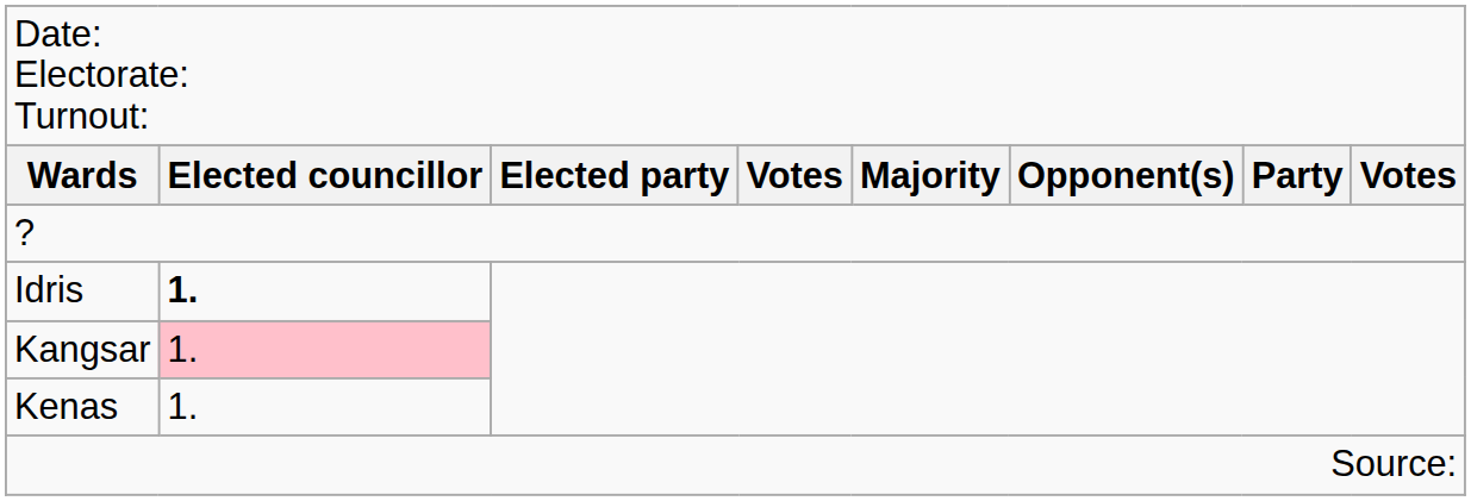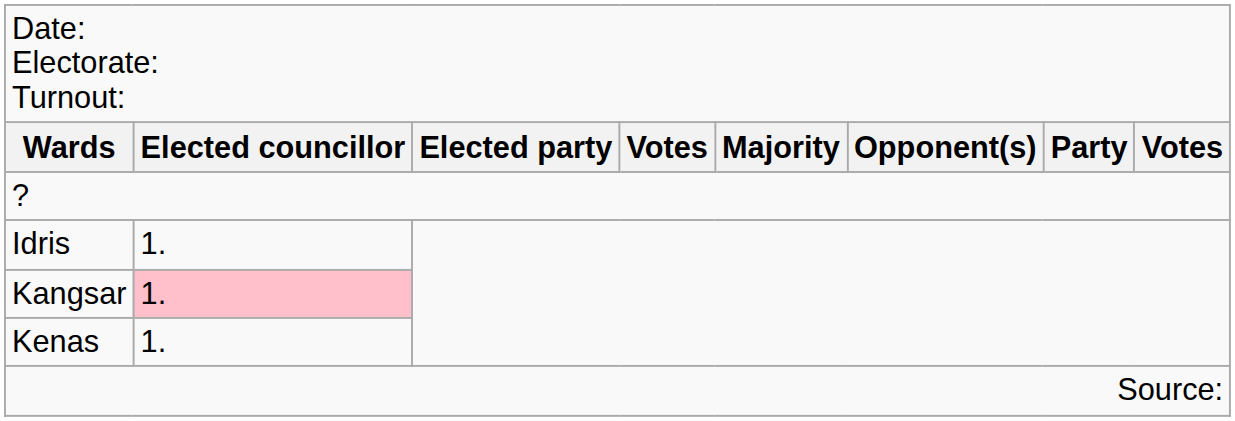Idris | column 2: bold -> normal
